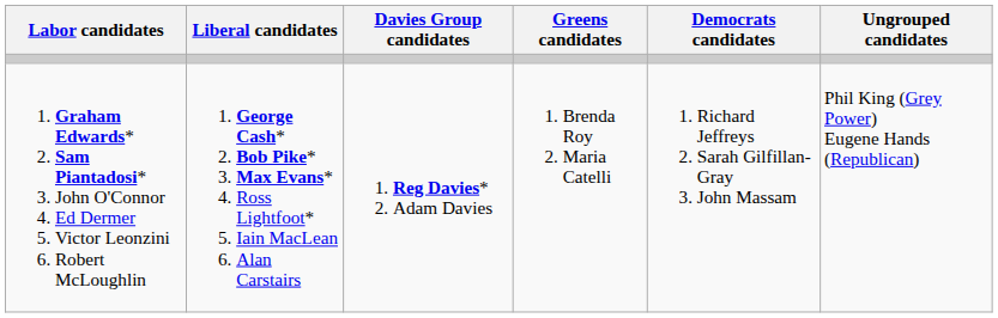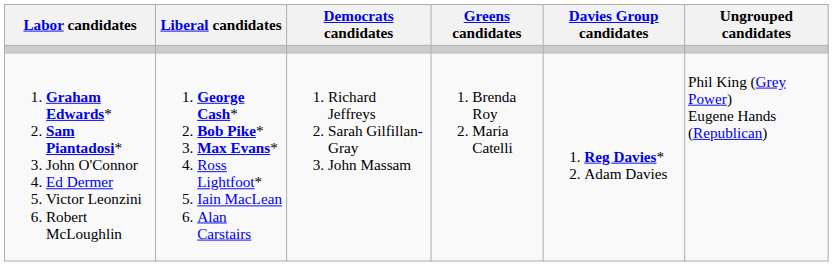columns swapped: Democrats candidates <-> Davies Group candidates
